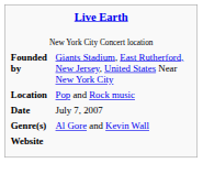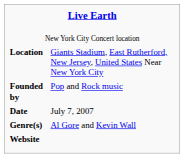row 3 | column 1: Founded by -> Location
row 4 | column 1: Location -> Founded by
